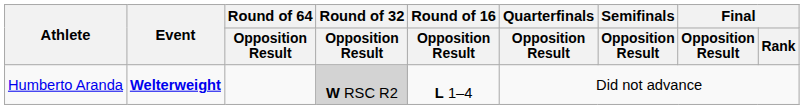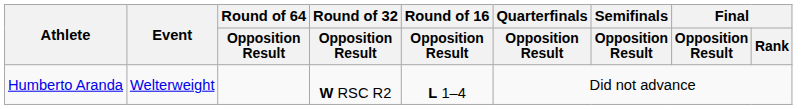Humberto Aranda | Event: bold -> normal
Humberto Aranda | Round of 32 / Opposition Result: lightgrey background -> no background
